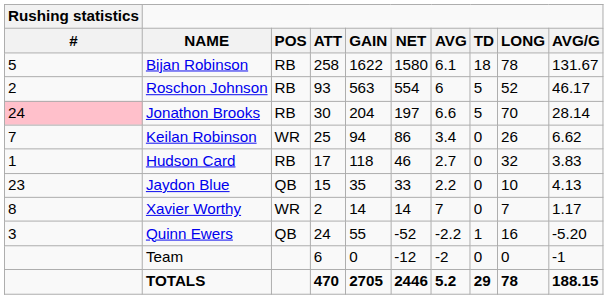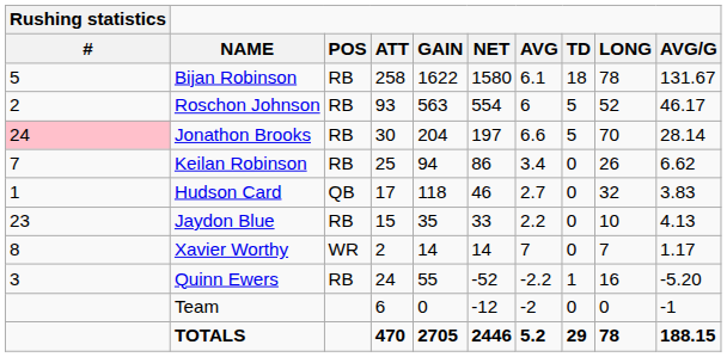Keilan Robinson | POS: WR -> RB
Hudson Card | POS: RB -> QB
Jaydon Blue | POS: QB -> RB
Quinn Ewers | POS: QB -> RB
